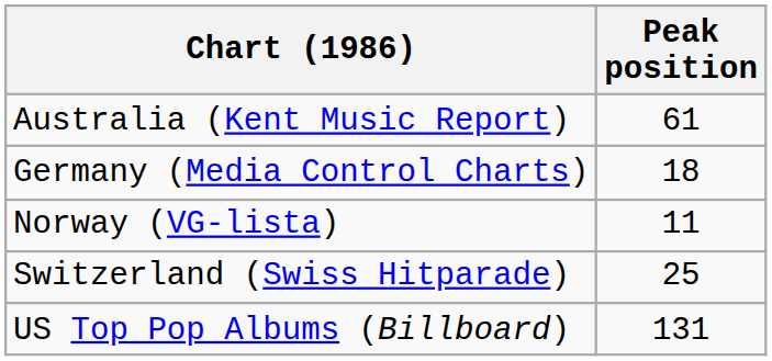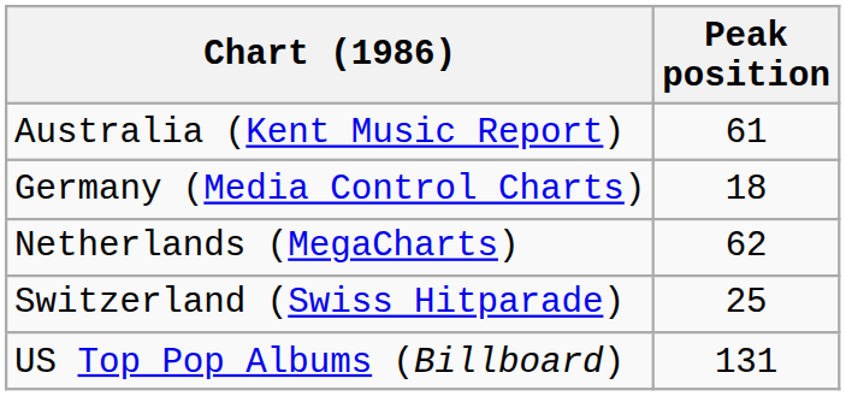+ row: Netherlands (MegaCharts) | 62
- row: Norway (VG-lista) | 11
